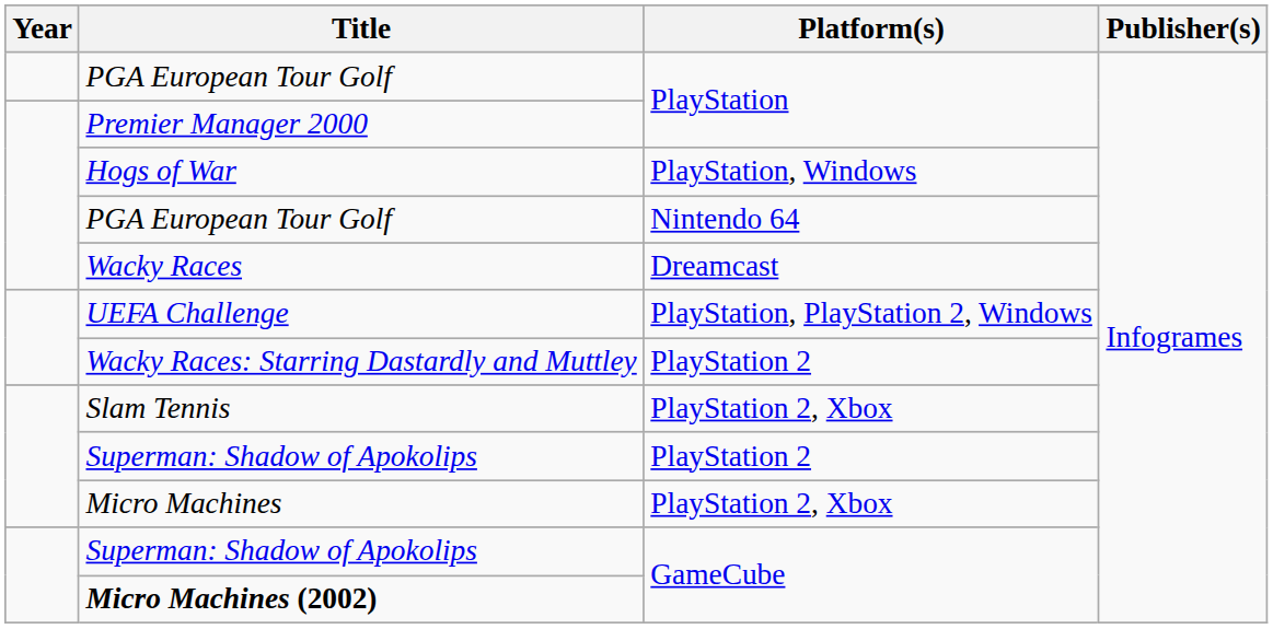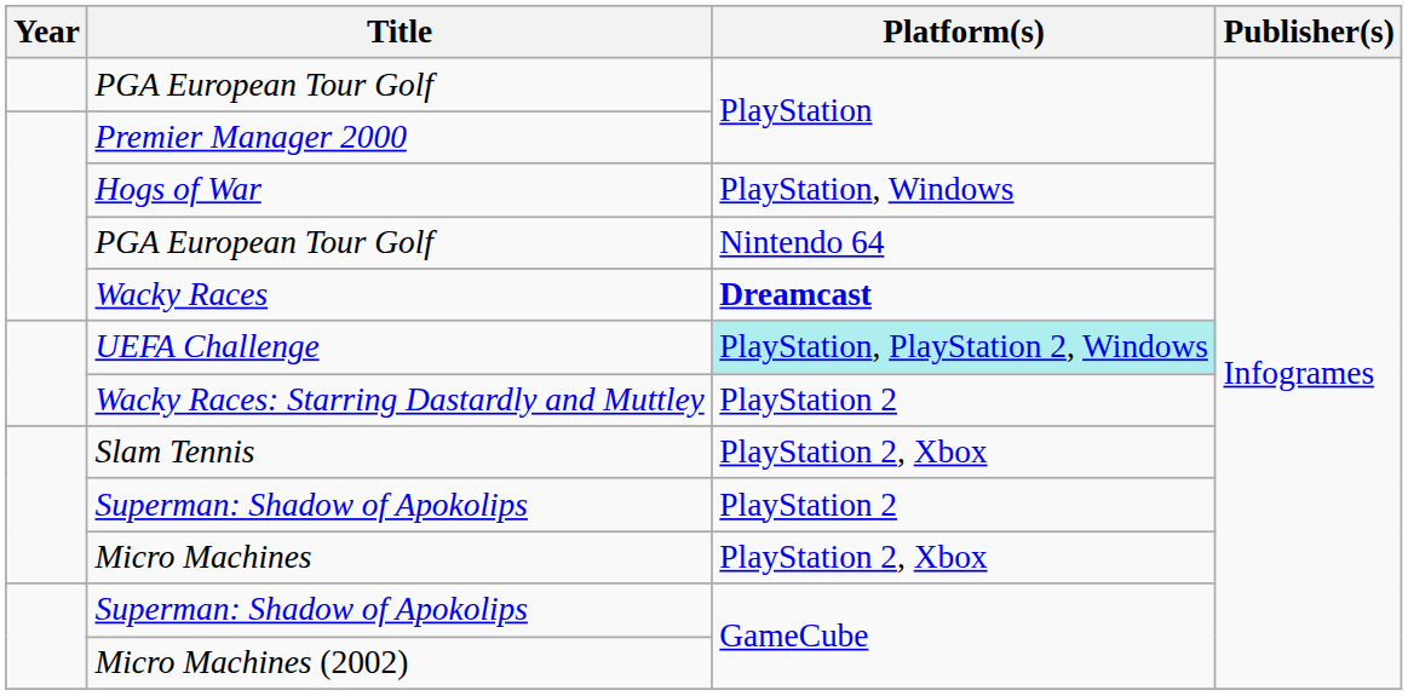Wacky Races | Platform(s): normal -> bold
UEFA Challenge | Platform(s): no background -> paleturquoise background
Micro Machines (2002) | Title: bold -> normal
